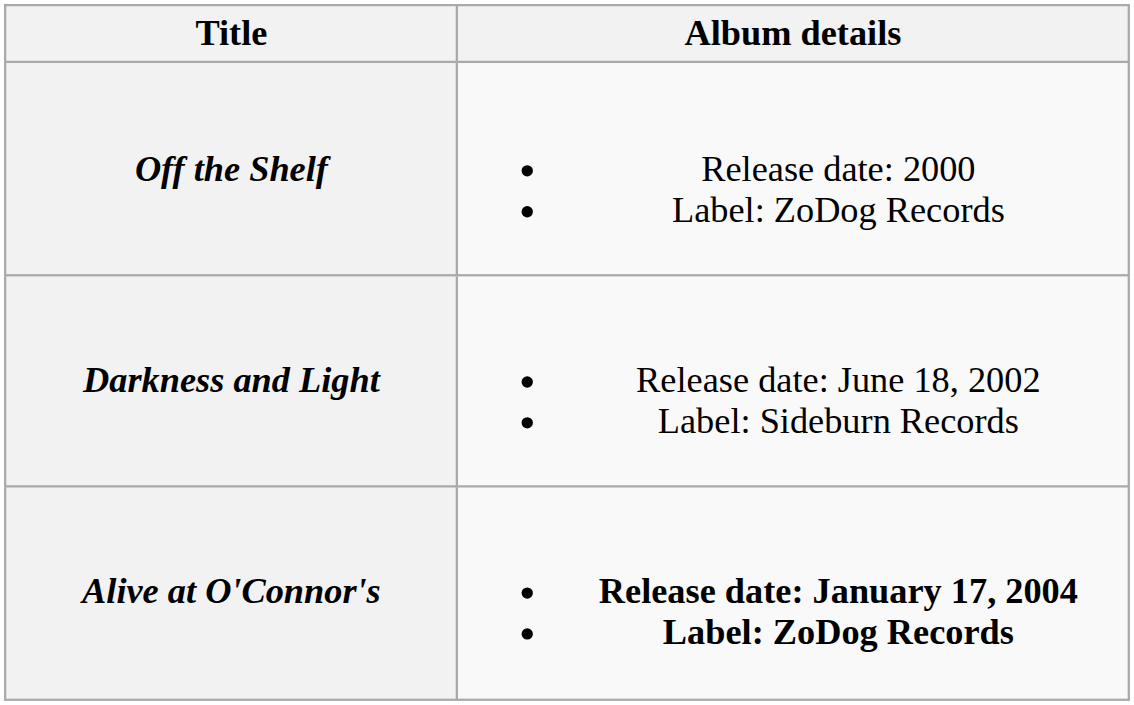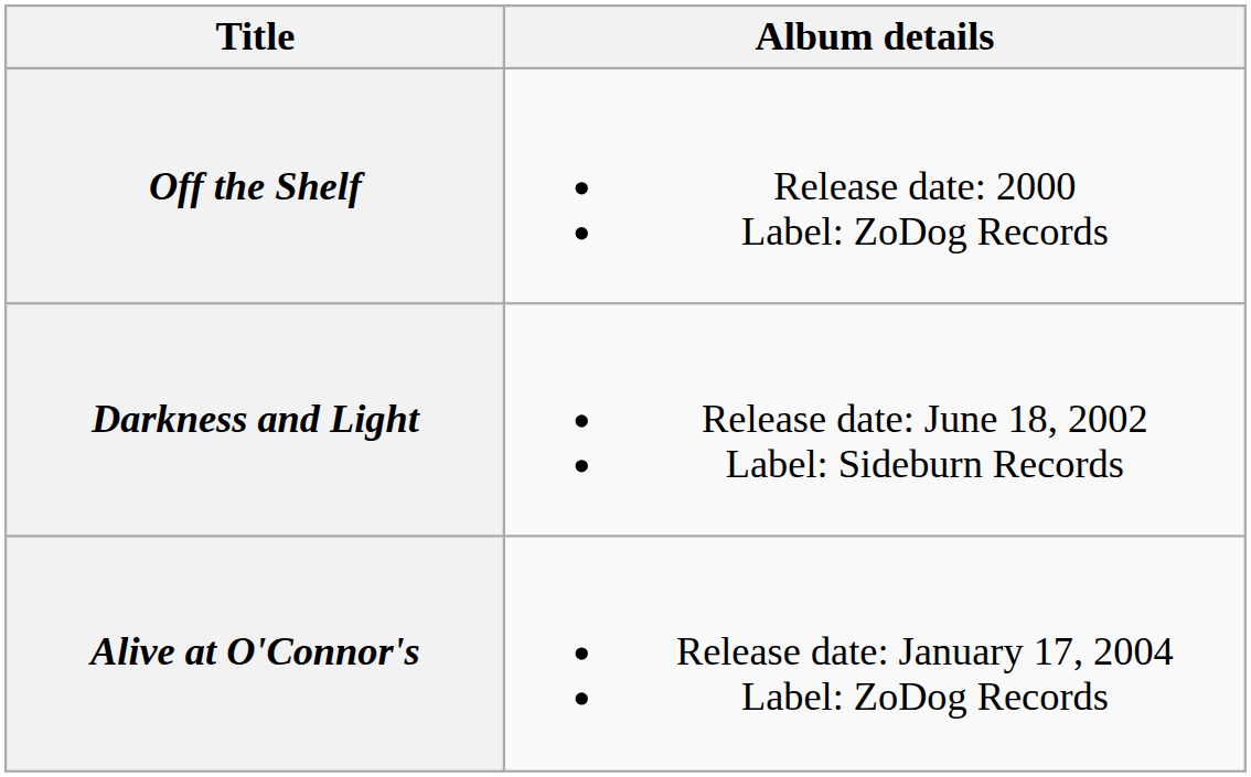Alive at O'Connor's | Album details: bold -> normal
